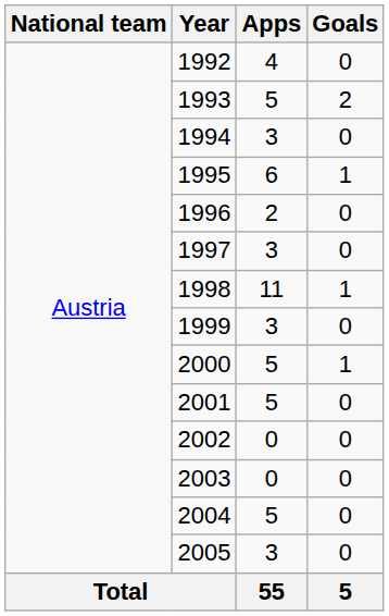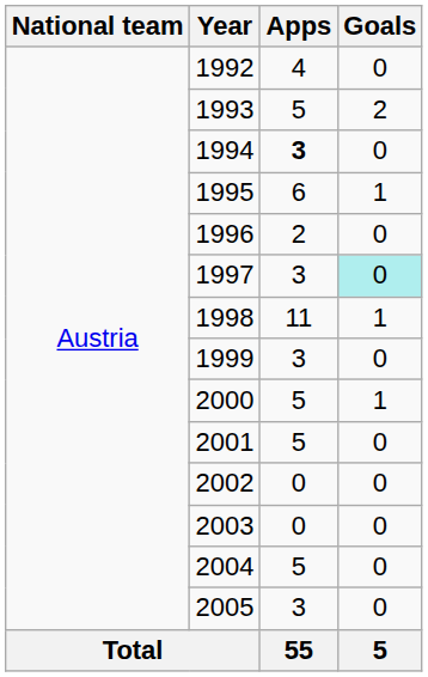1994 | Apps: normal -> bold
1997 | Goals: no background -> paleturquoise background
